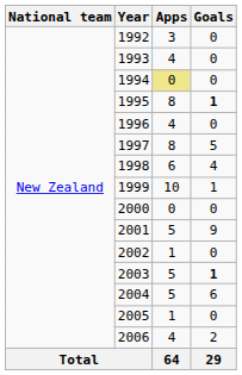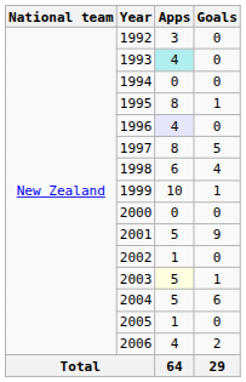1993 | Apps: no background -> paleturquoise background
1994 | Apps: khaki background -> no background
1995 | Goals: bold -> normal
1996 | Apps: no background -> lavender background
2003 | Apps: no background -> lightyellow background
2003 | Goals: bold -> normal
